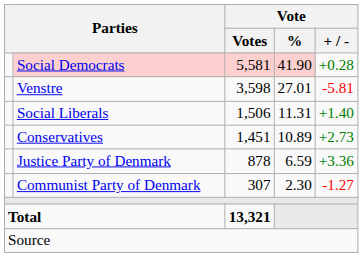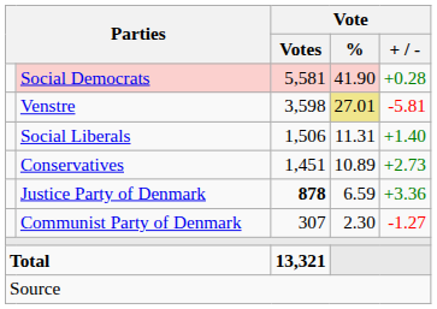Venstre | Vote / %: no background -> khaki background
Justice Party of Denmark | Vote / Votes: normal -> bold
